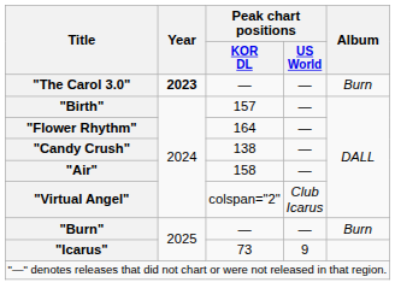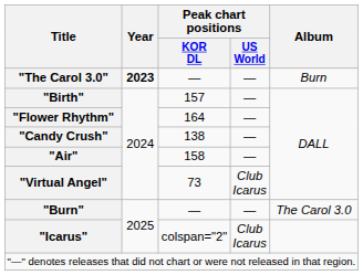"Virtual Angel" | Peak chart positions / KOR DL: colspan="2" -> 73
"Burn" | Album: Burn -> The Carol 3.0
"Icarus" | Peak chart positions / KOR DL: 73 -> colspan="2"
"Icarus" | Peak chart positions / US World: 9 -> Club Icarus
